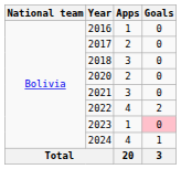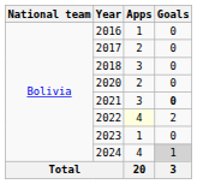2021 | Goals: normal -> bold
2022 | Apps: no background -> lightyellow background
2023 | Goals: pink background -> no background
2024 | Goals: no background -> lightgrey background
